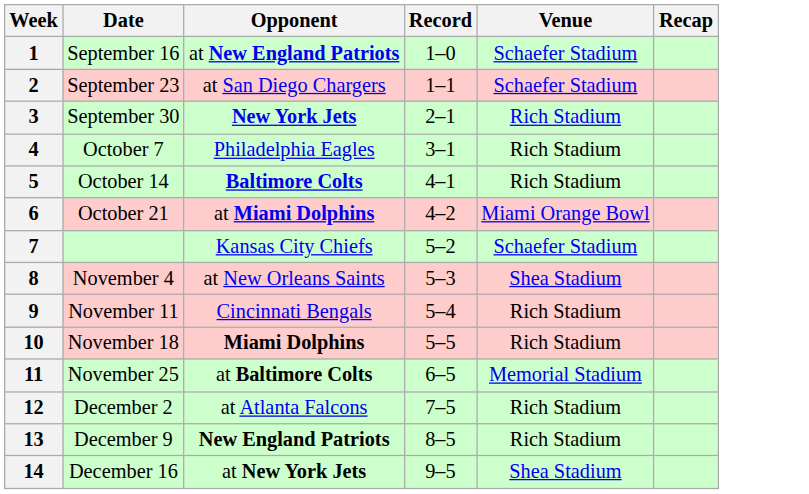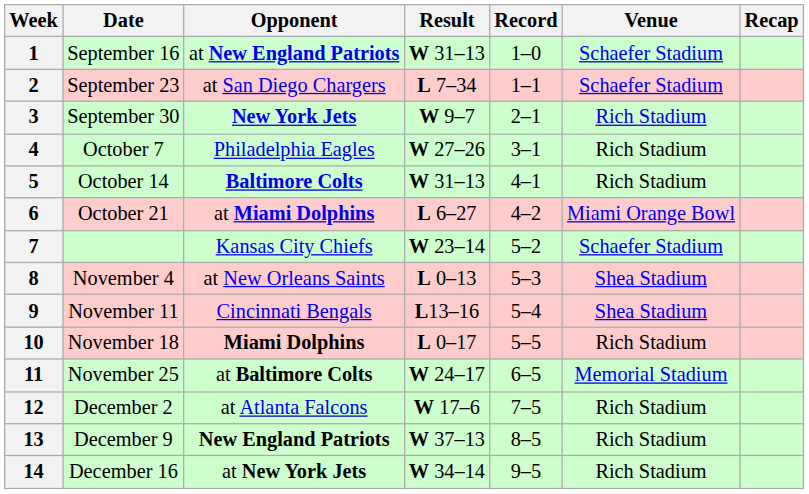+ column: Result | W 31–13 | L 7–34 | W 9–7 | W 27–26 | W 31–13 | L 6–27 | W 23–14 | L 0–13 | L13–16 | L 0–17 | W 24–17 | W 17–6 | W 37–13 | W 34–14
9 | Venue: Rich Stadium -> Shea Stadium
14 | Venue: Shea Stadium -> Rich Stadium
